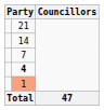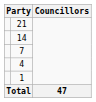4 | column 2: bold -> normal
1 | column 2: lightsalmon background -> no background
